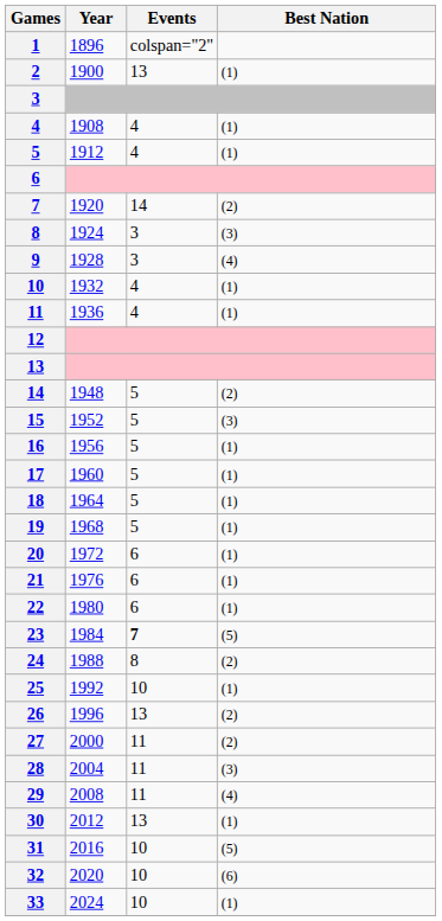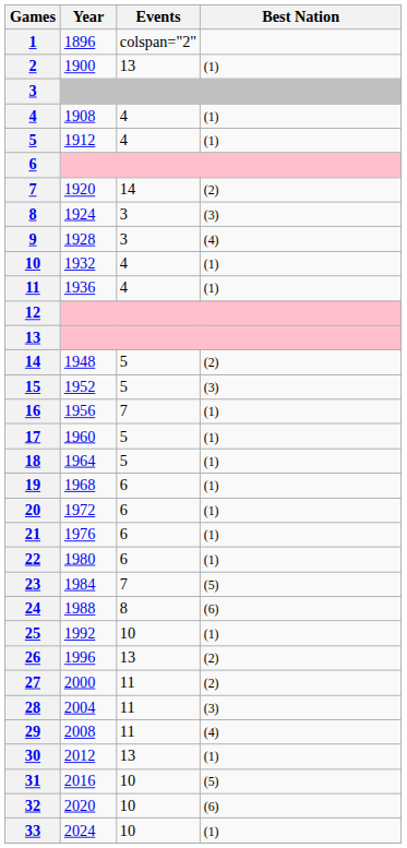16 | Events: 5 -> 7
19 | Events: 5 -> 6
23 | Events: bold -> normal
24 | Best Nation: (2) -> (6)
